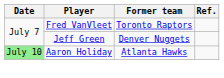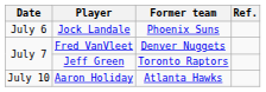+ row: July 6 | Jock Landale | Phoenix Suns
Fred VanVleet | Former team: Toronto Raptors -> Denver Nuggets
Jeff Green | Former team: Denver Nuggets -> Toronto Raptors
Aaron Holiday | Date: lightgreen background -> no background
